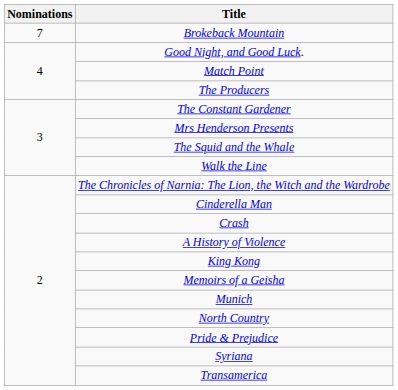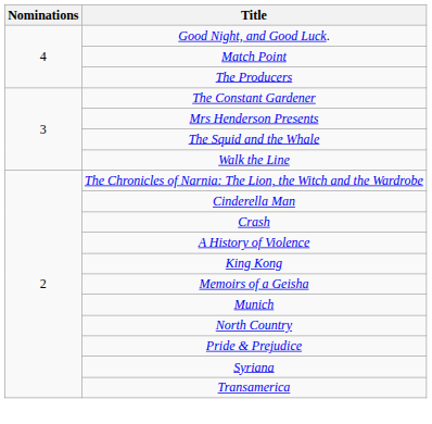- row: 7 | Brokeback Mountain
